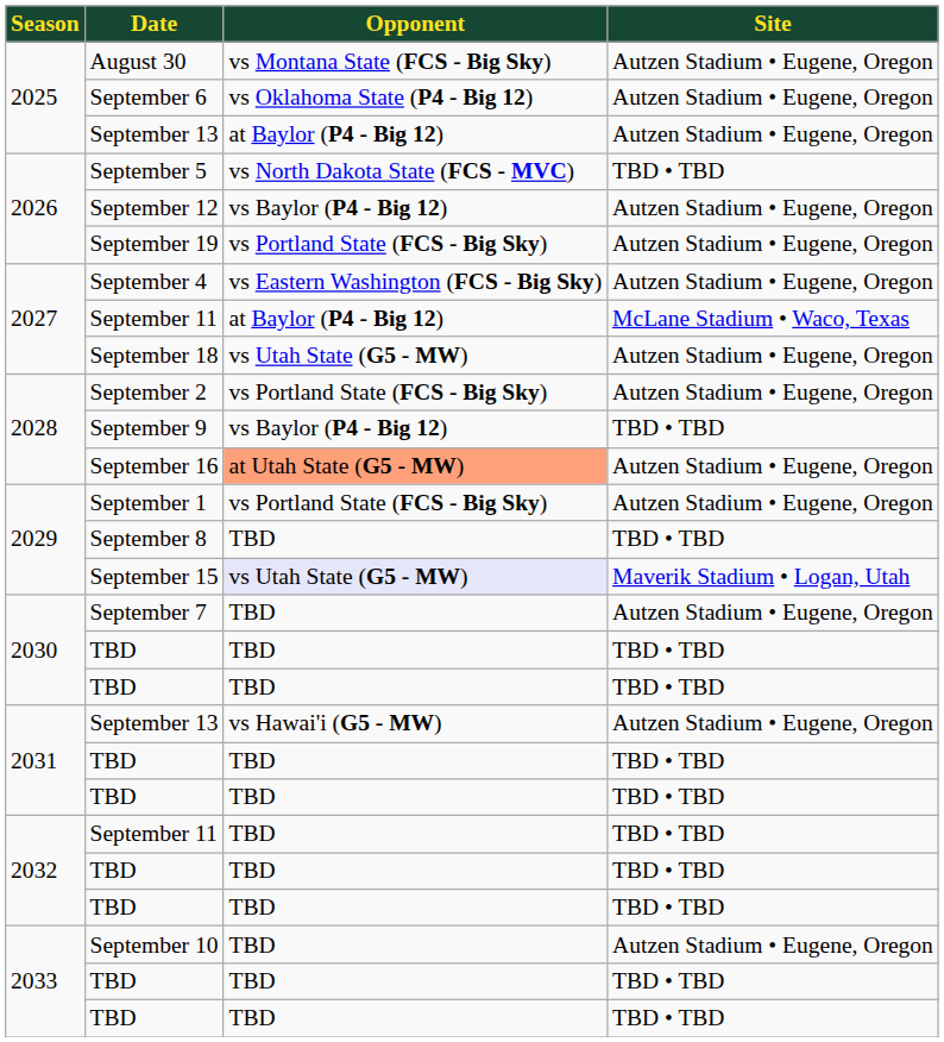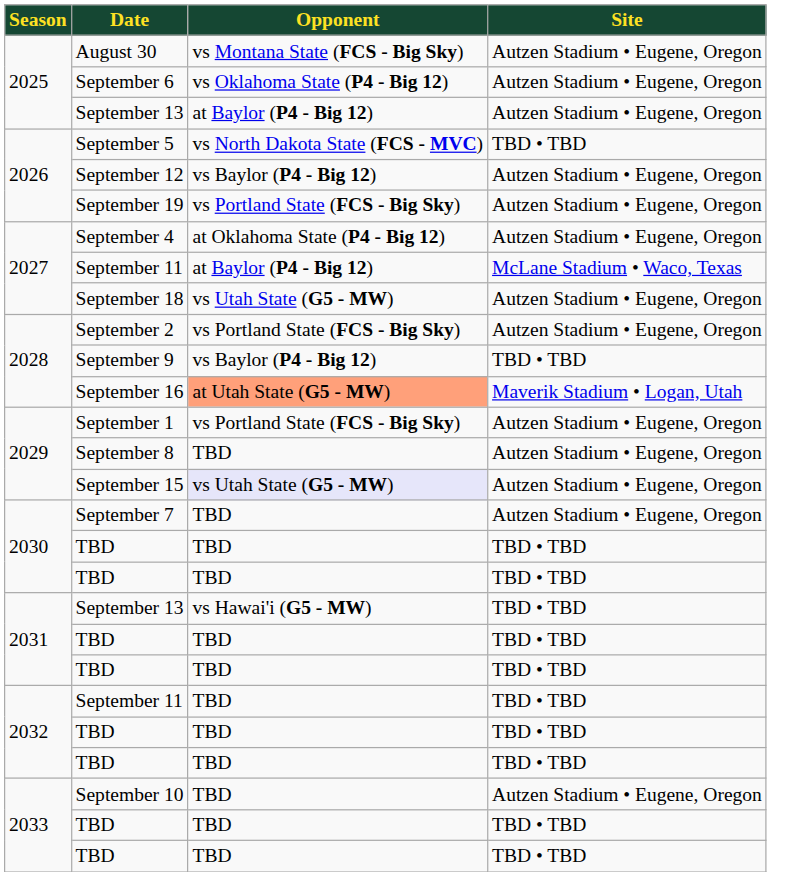September 4 | Opponent: vs Eastern Washington (FCS - Big Sky) -> at Oklahoma State (P4 - Big 12)
September 16 | Site: Autzen Stadium • Eugene, Oregon -> Maverik Stadium • Logan, Utah
September 8 | Site: TBD • TBD -> Autzen Stadium • Eugene, Oregon
September 15 | Site: Maverik Stadium • Logan, Utah -> Autzen Stadium • Eugene, Oregon
2031 / September 13 | Site: Autzen Stadium • Eugene, Oregon -> TBD • TBD
